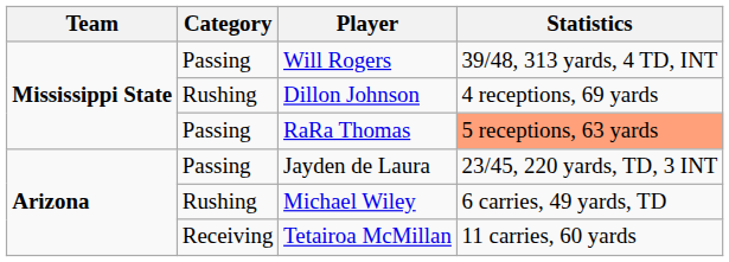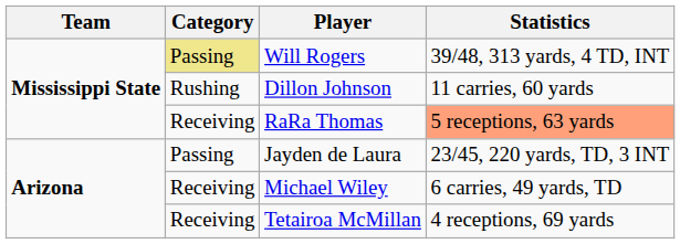Will Rogers | Category: no background -> khaki background
Dillon Johnson | Statistics: 4 receptions, 69 yards -> 11 carries, 60 yards
RaRa Thomas | Category: Passing -> Receiving
Michael Wiley | Category: Rushing -> Receiving
Tetairoa McMillan | Statistics: 11 carries, 60 yards -> 4 receptions, 69 yards
